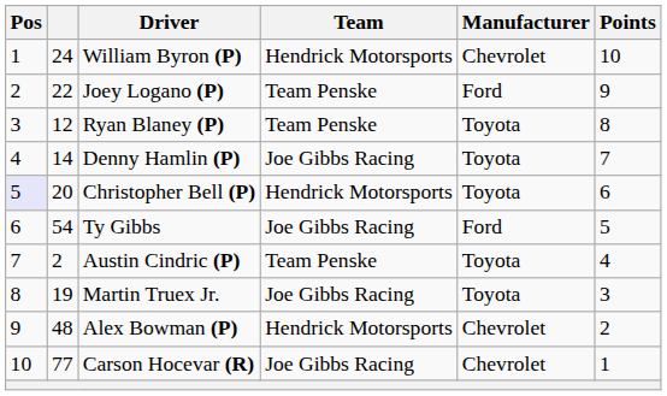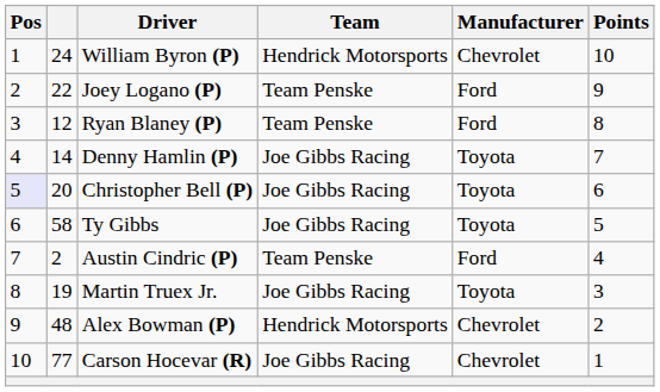Ryan Blaney (P) | Manufacturer: Toyota -> Ford
Christopher Bell (P) | Team: Hendrick Motorsports -> Joe Gibbs Racing
Ty Gibbs | column 2: 54 -> 58
Ty Gibbs | Manufacturer: Ford -> Toyota
Austin Cindric (P) | Manufacturer: Toyota -> Ford
